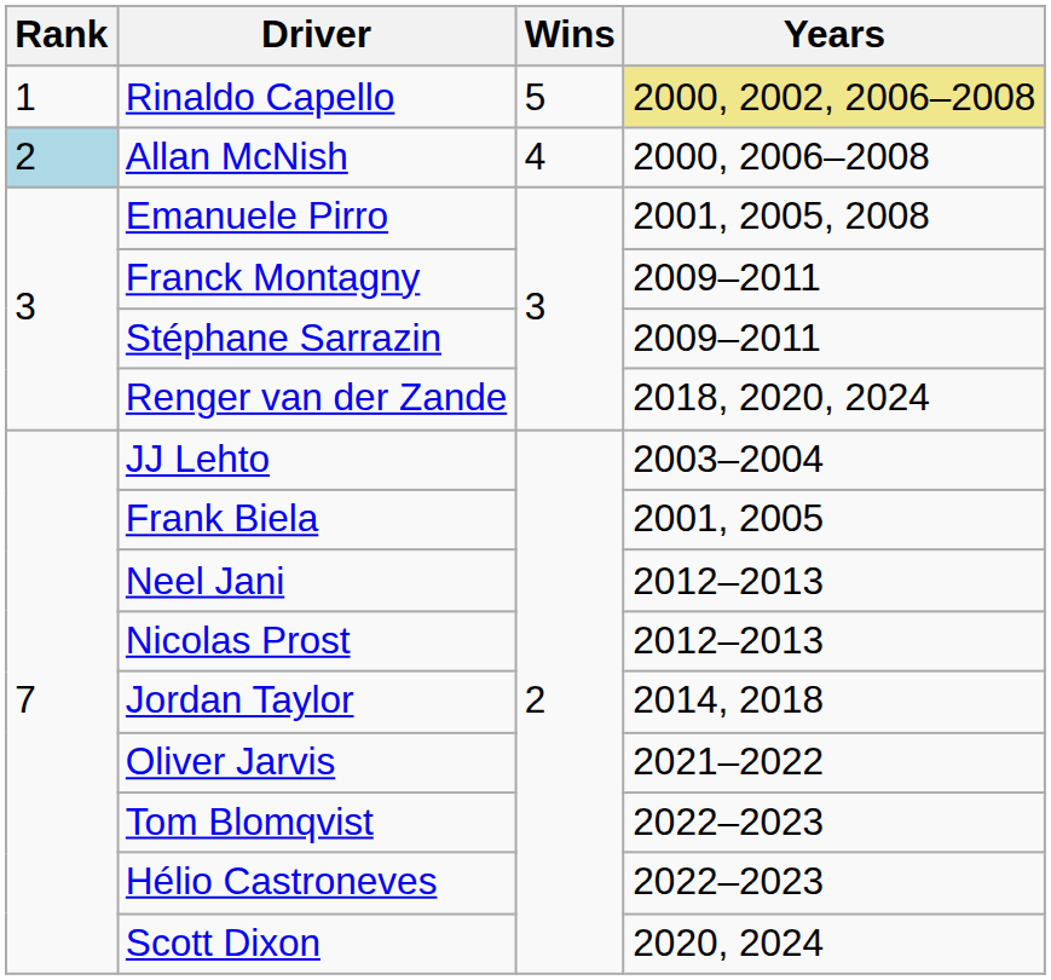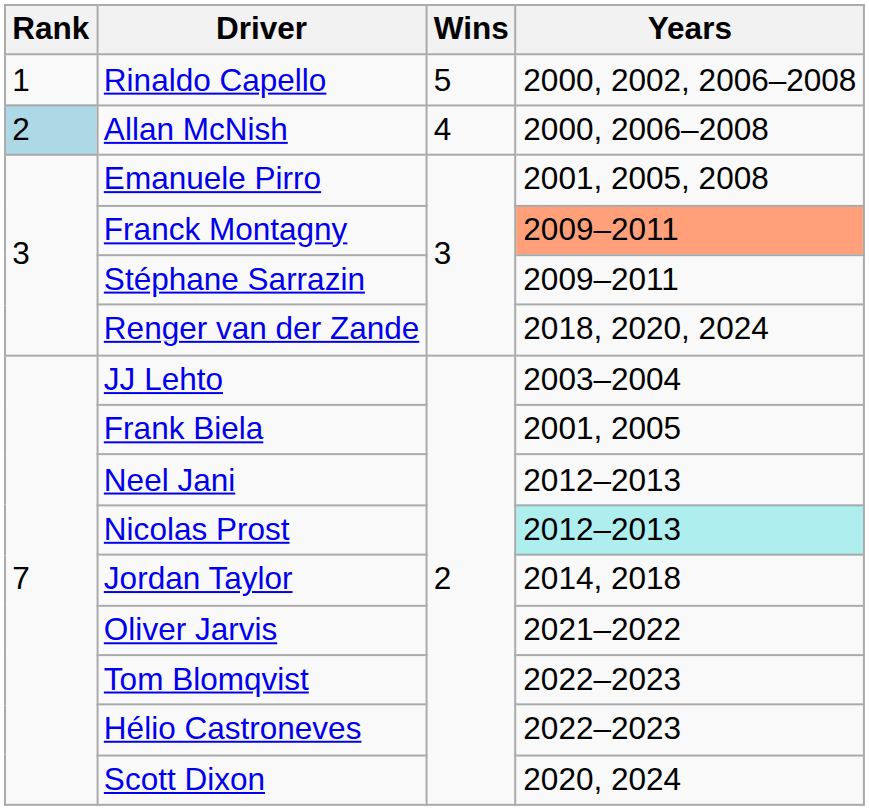Rinaldo Capello | Years: khaki background -> no background
Franck Montagny | Years: no background -> lightsalmon background
Nicolas Prost | Years: no background -> paleturquoise background
